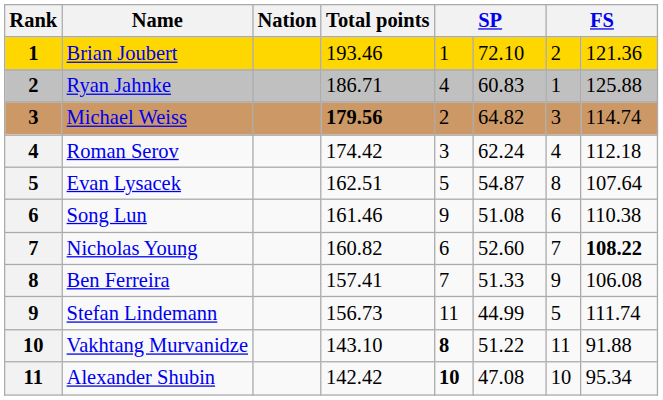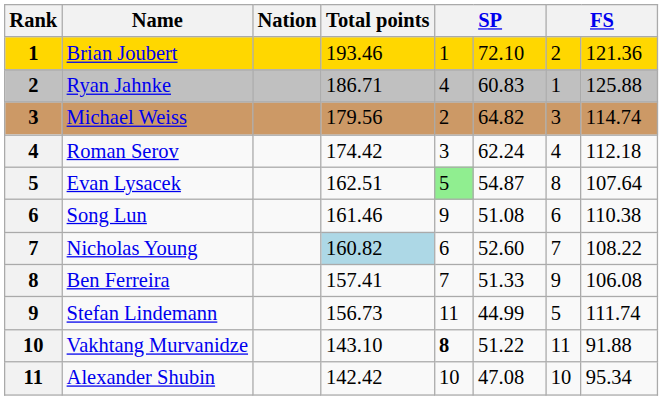Michael Weiss | Total points: bold -> normal
Evan Lysacek | column 5: no background -> lightgreen background
Nicholas Young | Total points: no background -> lightblue background
Nicholas Young | column 8: bold -> normal
Alexander Shubin | column 5: bold -> normal
